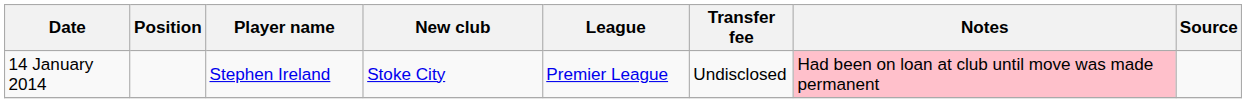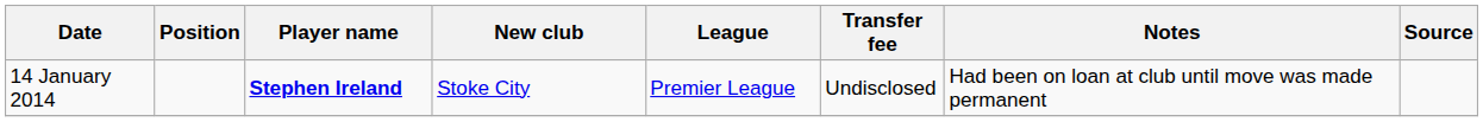14 January 2014 | Player name: normal -> bold
14 January 2014 | Notes: pink background -> no background
